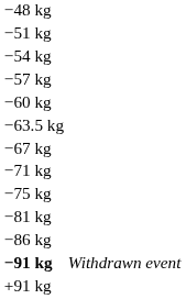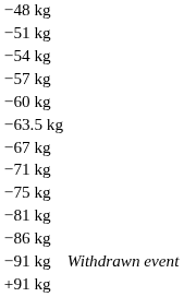−91 kg | column 1: bold -> normal
